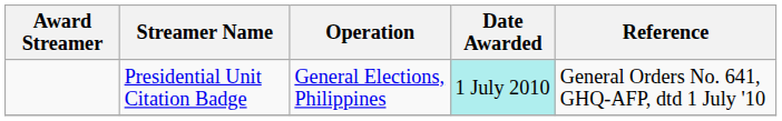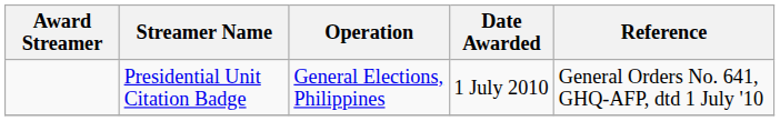Presidential Unit Citation Badge | Date Awarded: paleturquoise background -> no background
